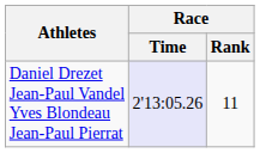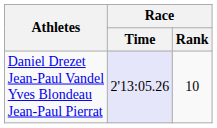row 3 | Race / Rank: 11 -> 10
